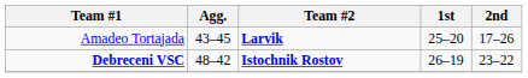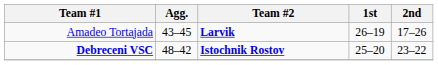Amadeo Tortajada | 1st: 25–20 -> 26–19
Debreceni VSC | 1st: 26–19 -> 25–20
